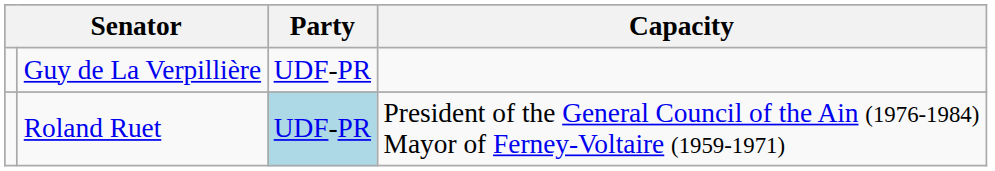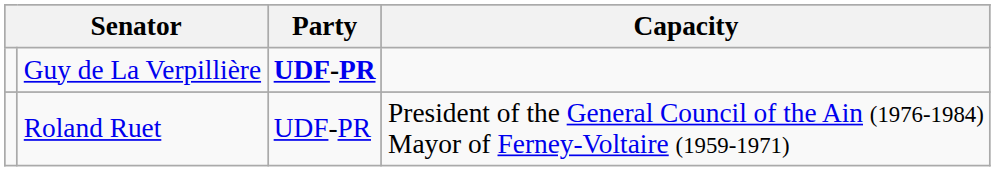Guy de La Verpillière | Party: normal -> bold
Roland Ruet | Party: lightblue background -> no background
